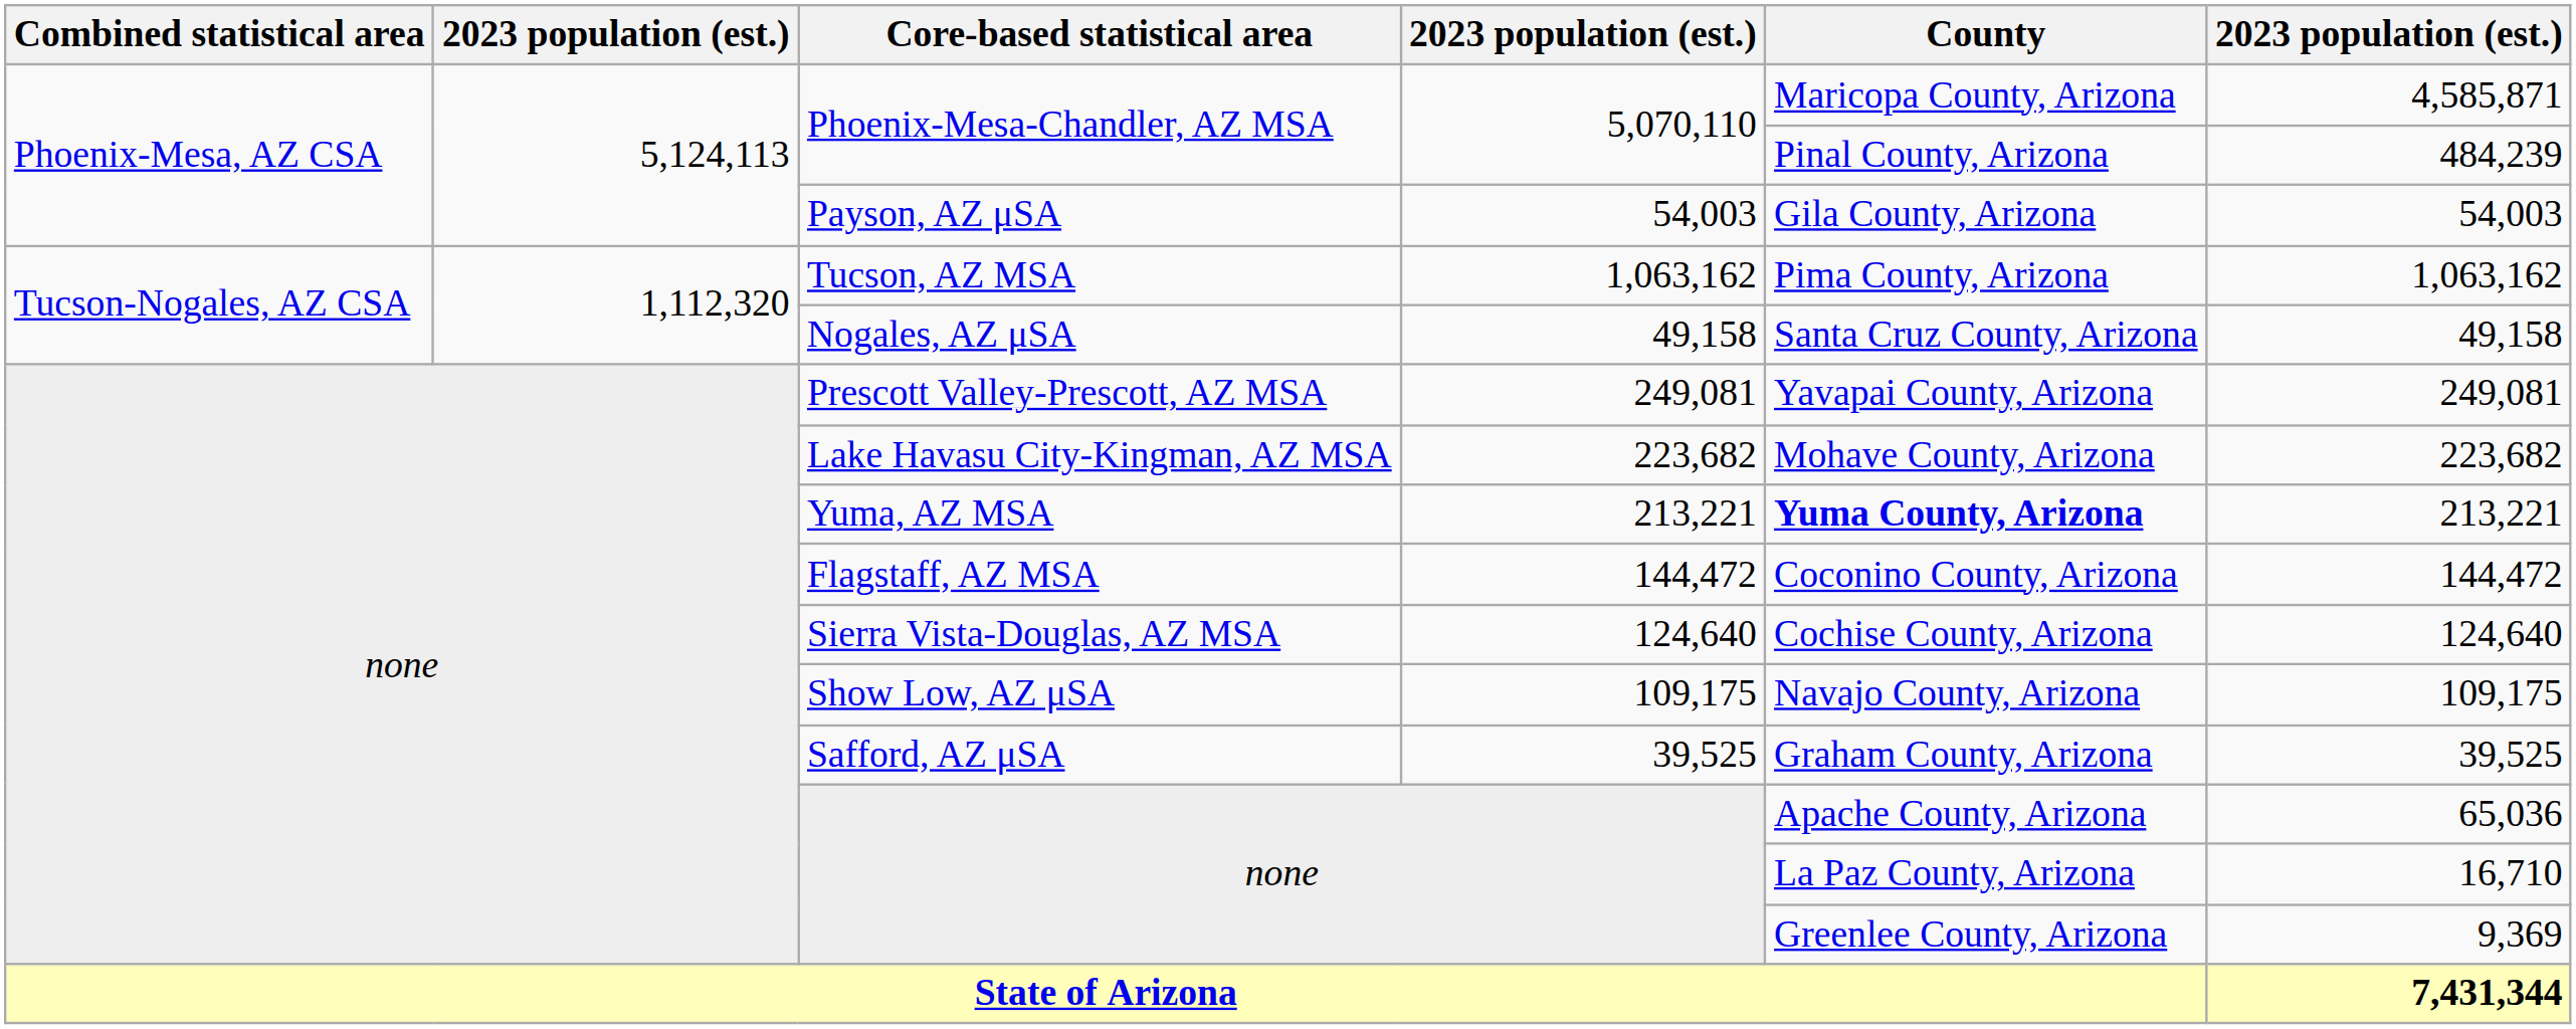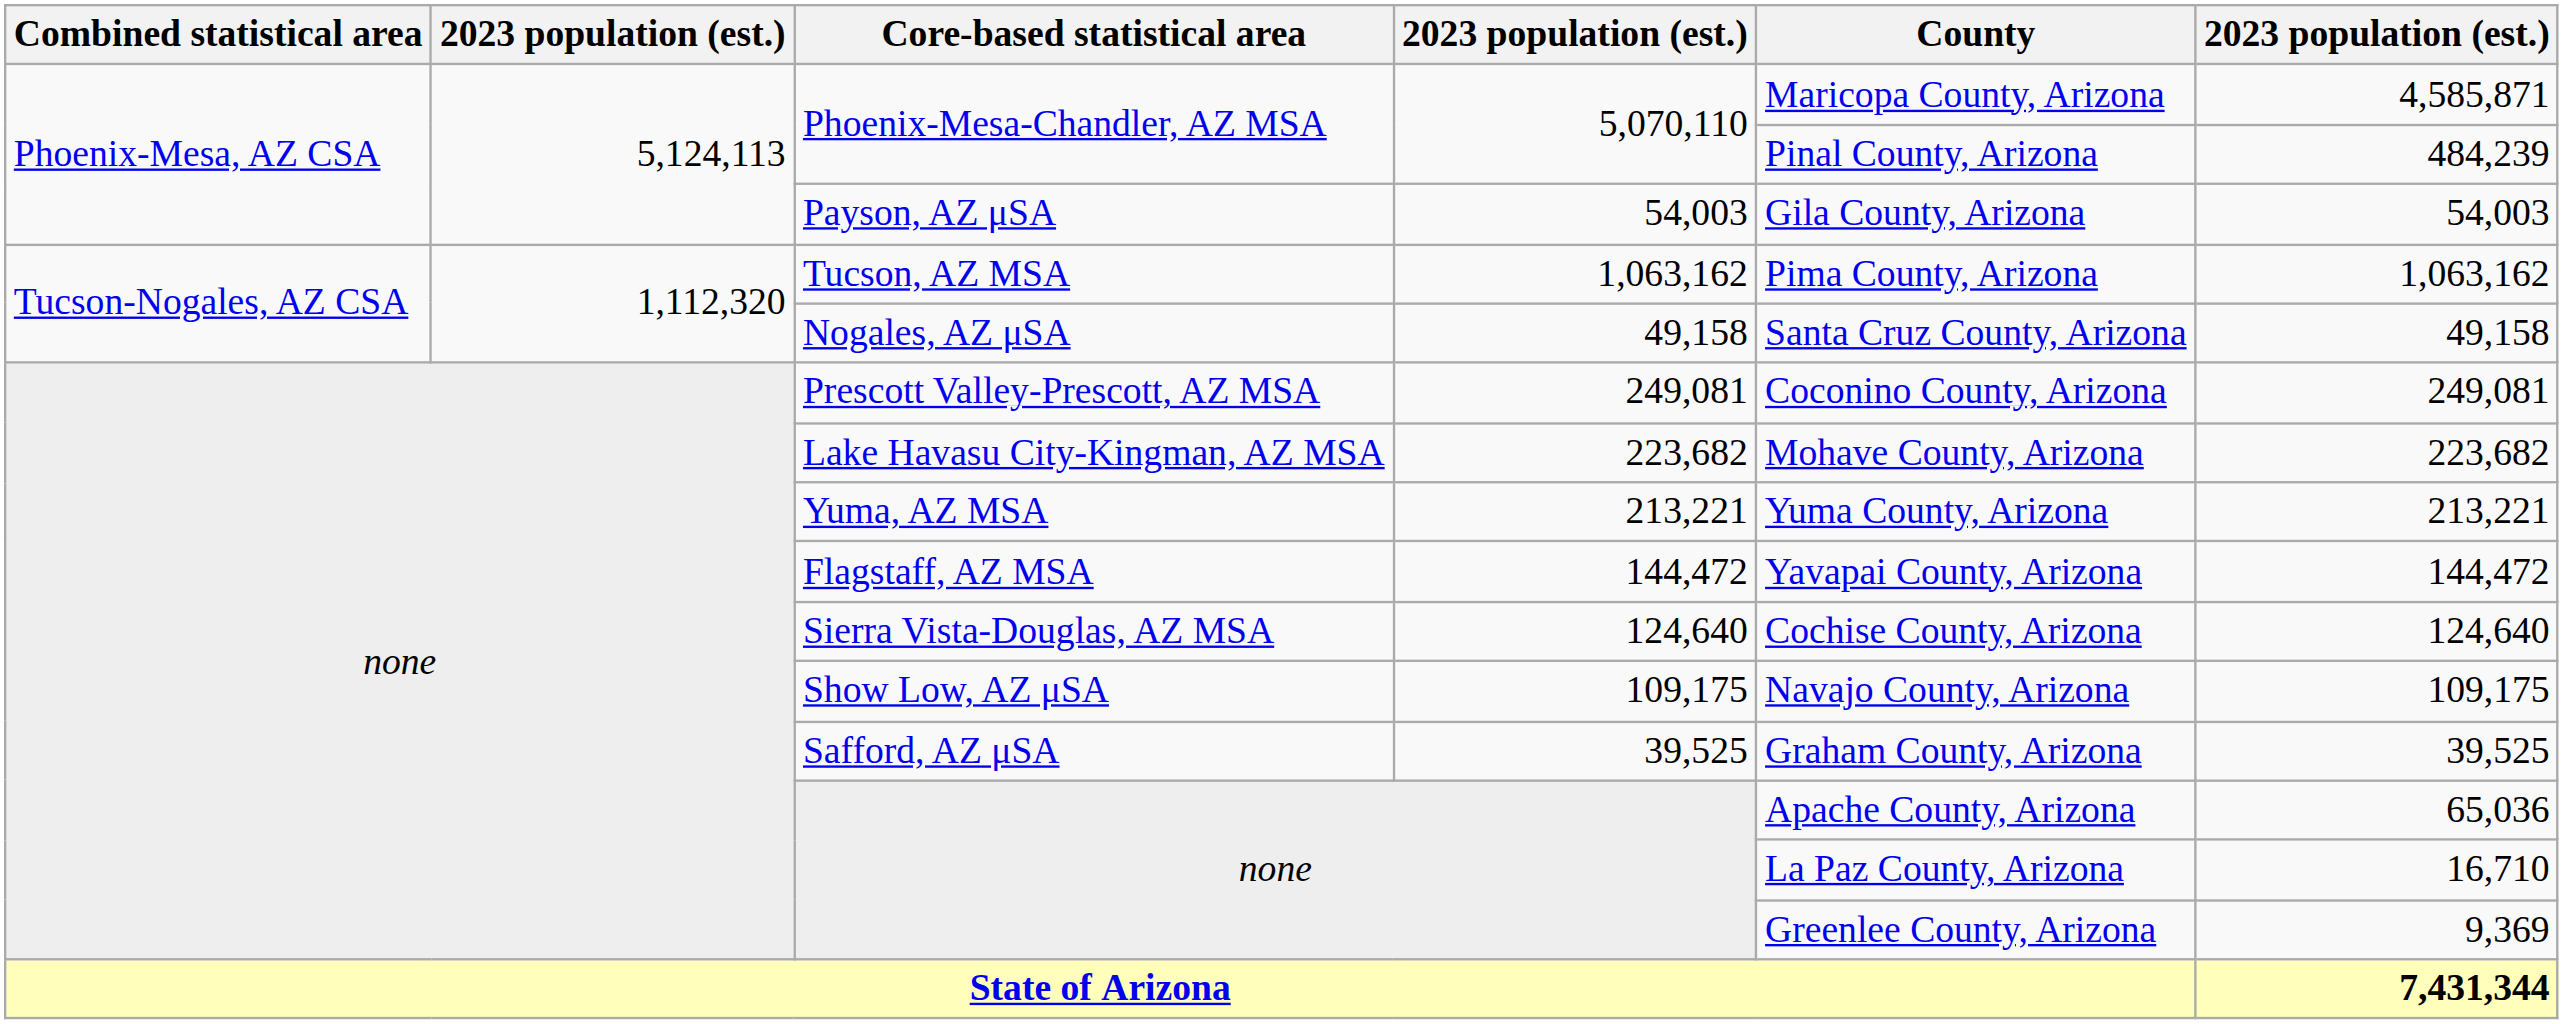Prescott Valley-Prescott, AZ MSA | County: Yavapai County, Arizona -> Coconino County, Arizona
Yuma, AZ MSA | County: bold -> normal
Flagstaff, AZ MSA | County: Coconino County, Arizona -> Yavapai County, Arizona
